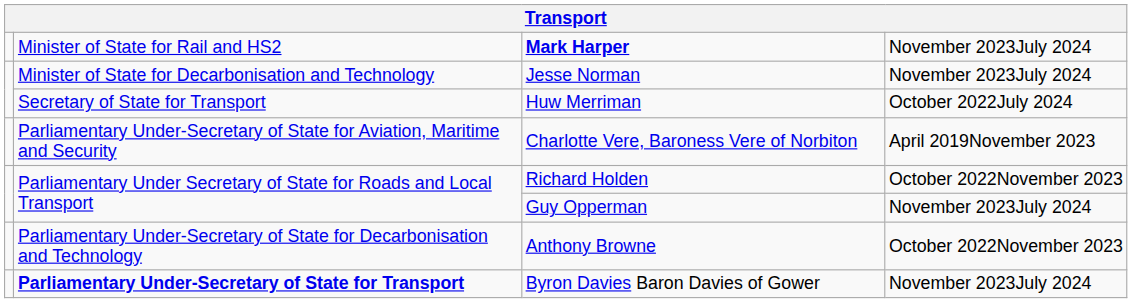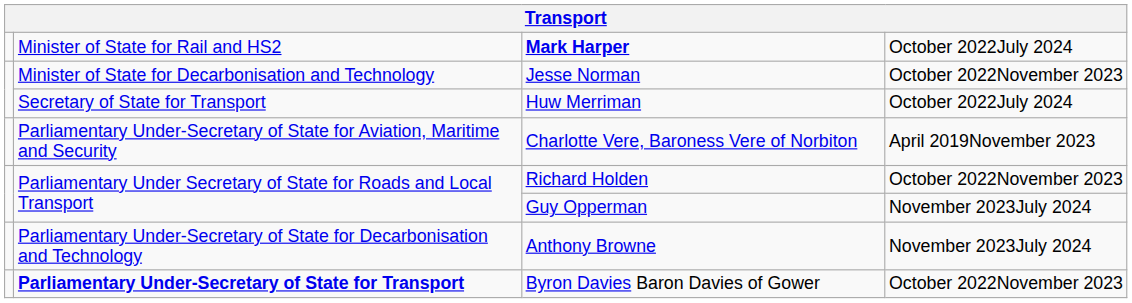Mark Harper | column 4: November 2023July 2024 -> October 2022July 2024
Jesse Norman | column 4: November 2023July 2024 -> October 2022November 2023
Anthony Browne | column 4: October 2022November 2023 -> November 2023July 2024
Byron Davies Baron Davies of Gower | column 4: November 2023July 2024 -> October 2022November 2023
